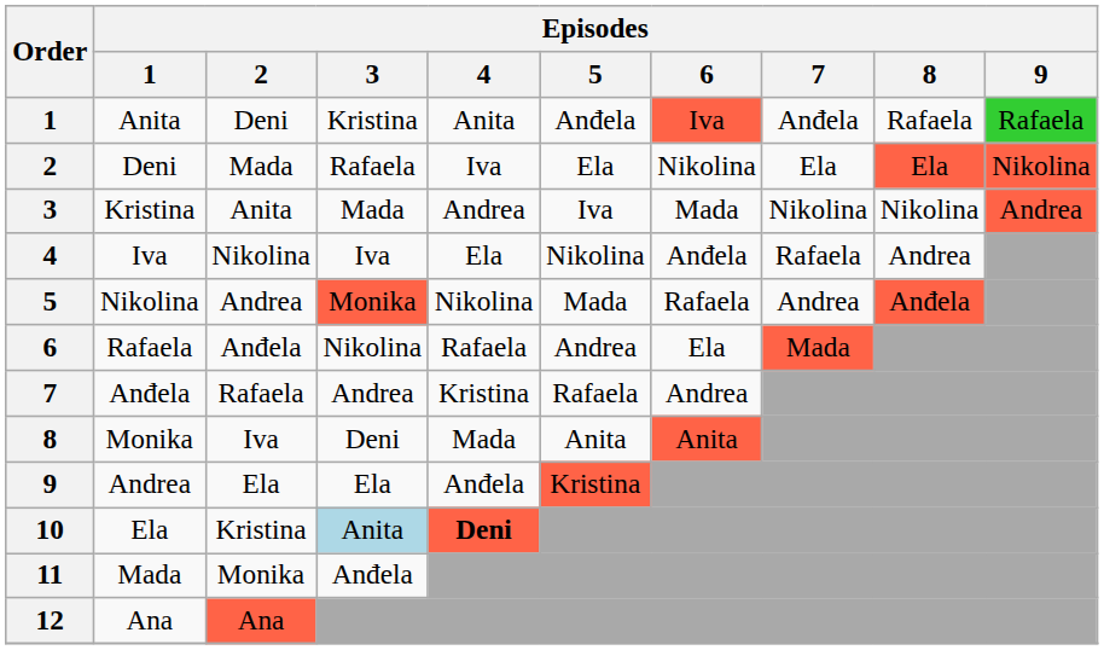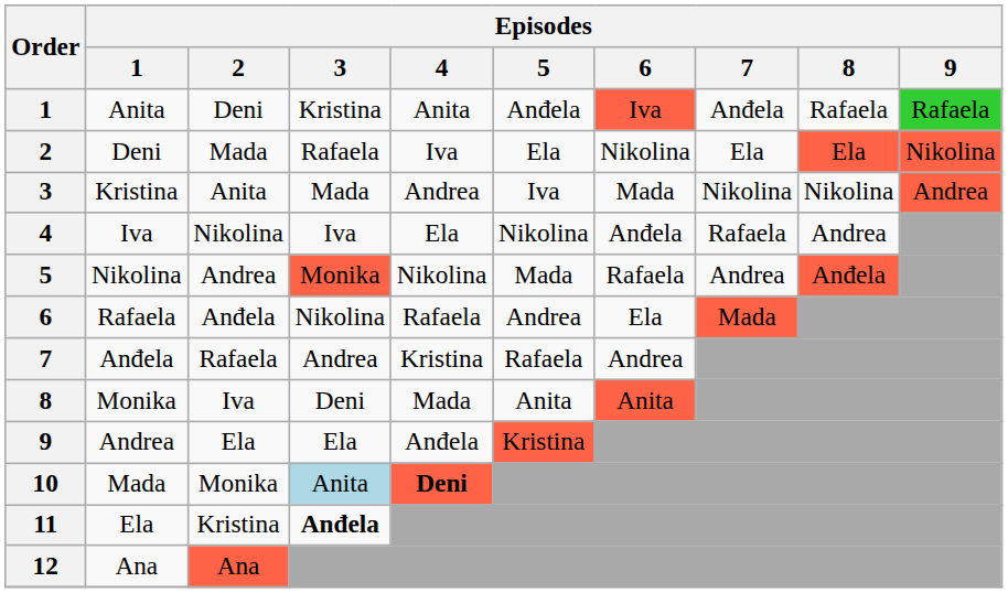10 | Episodes / 1: Ela -> Mada
10 | Episodes / 2: Kristina -> Monika
11 | Episodes / 1: Mada -> Ela
11 | Episodes / 2: Monika -> Kristina
11 | Episodes / 3: normal -> bold
